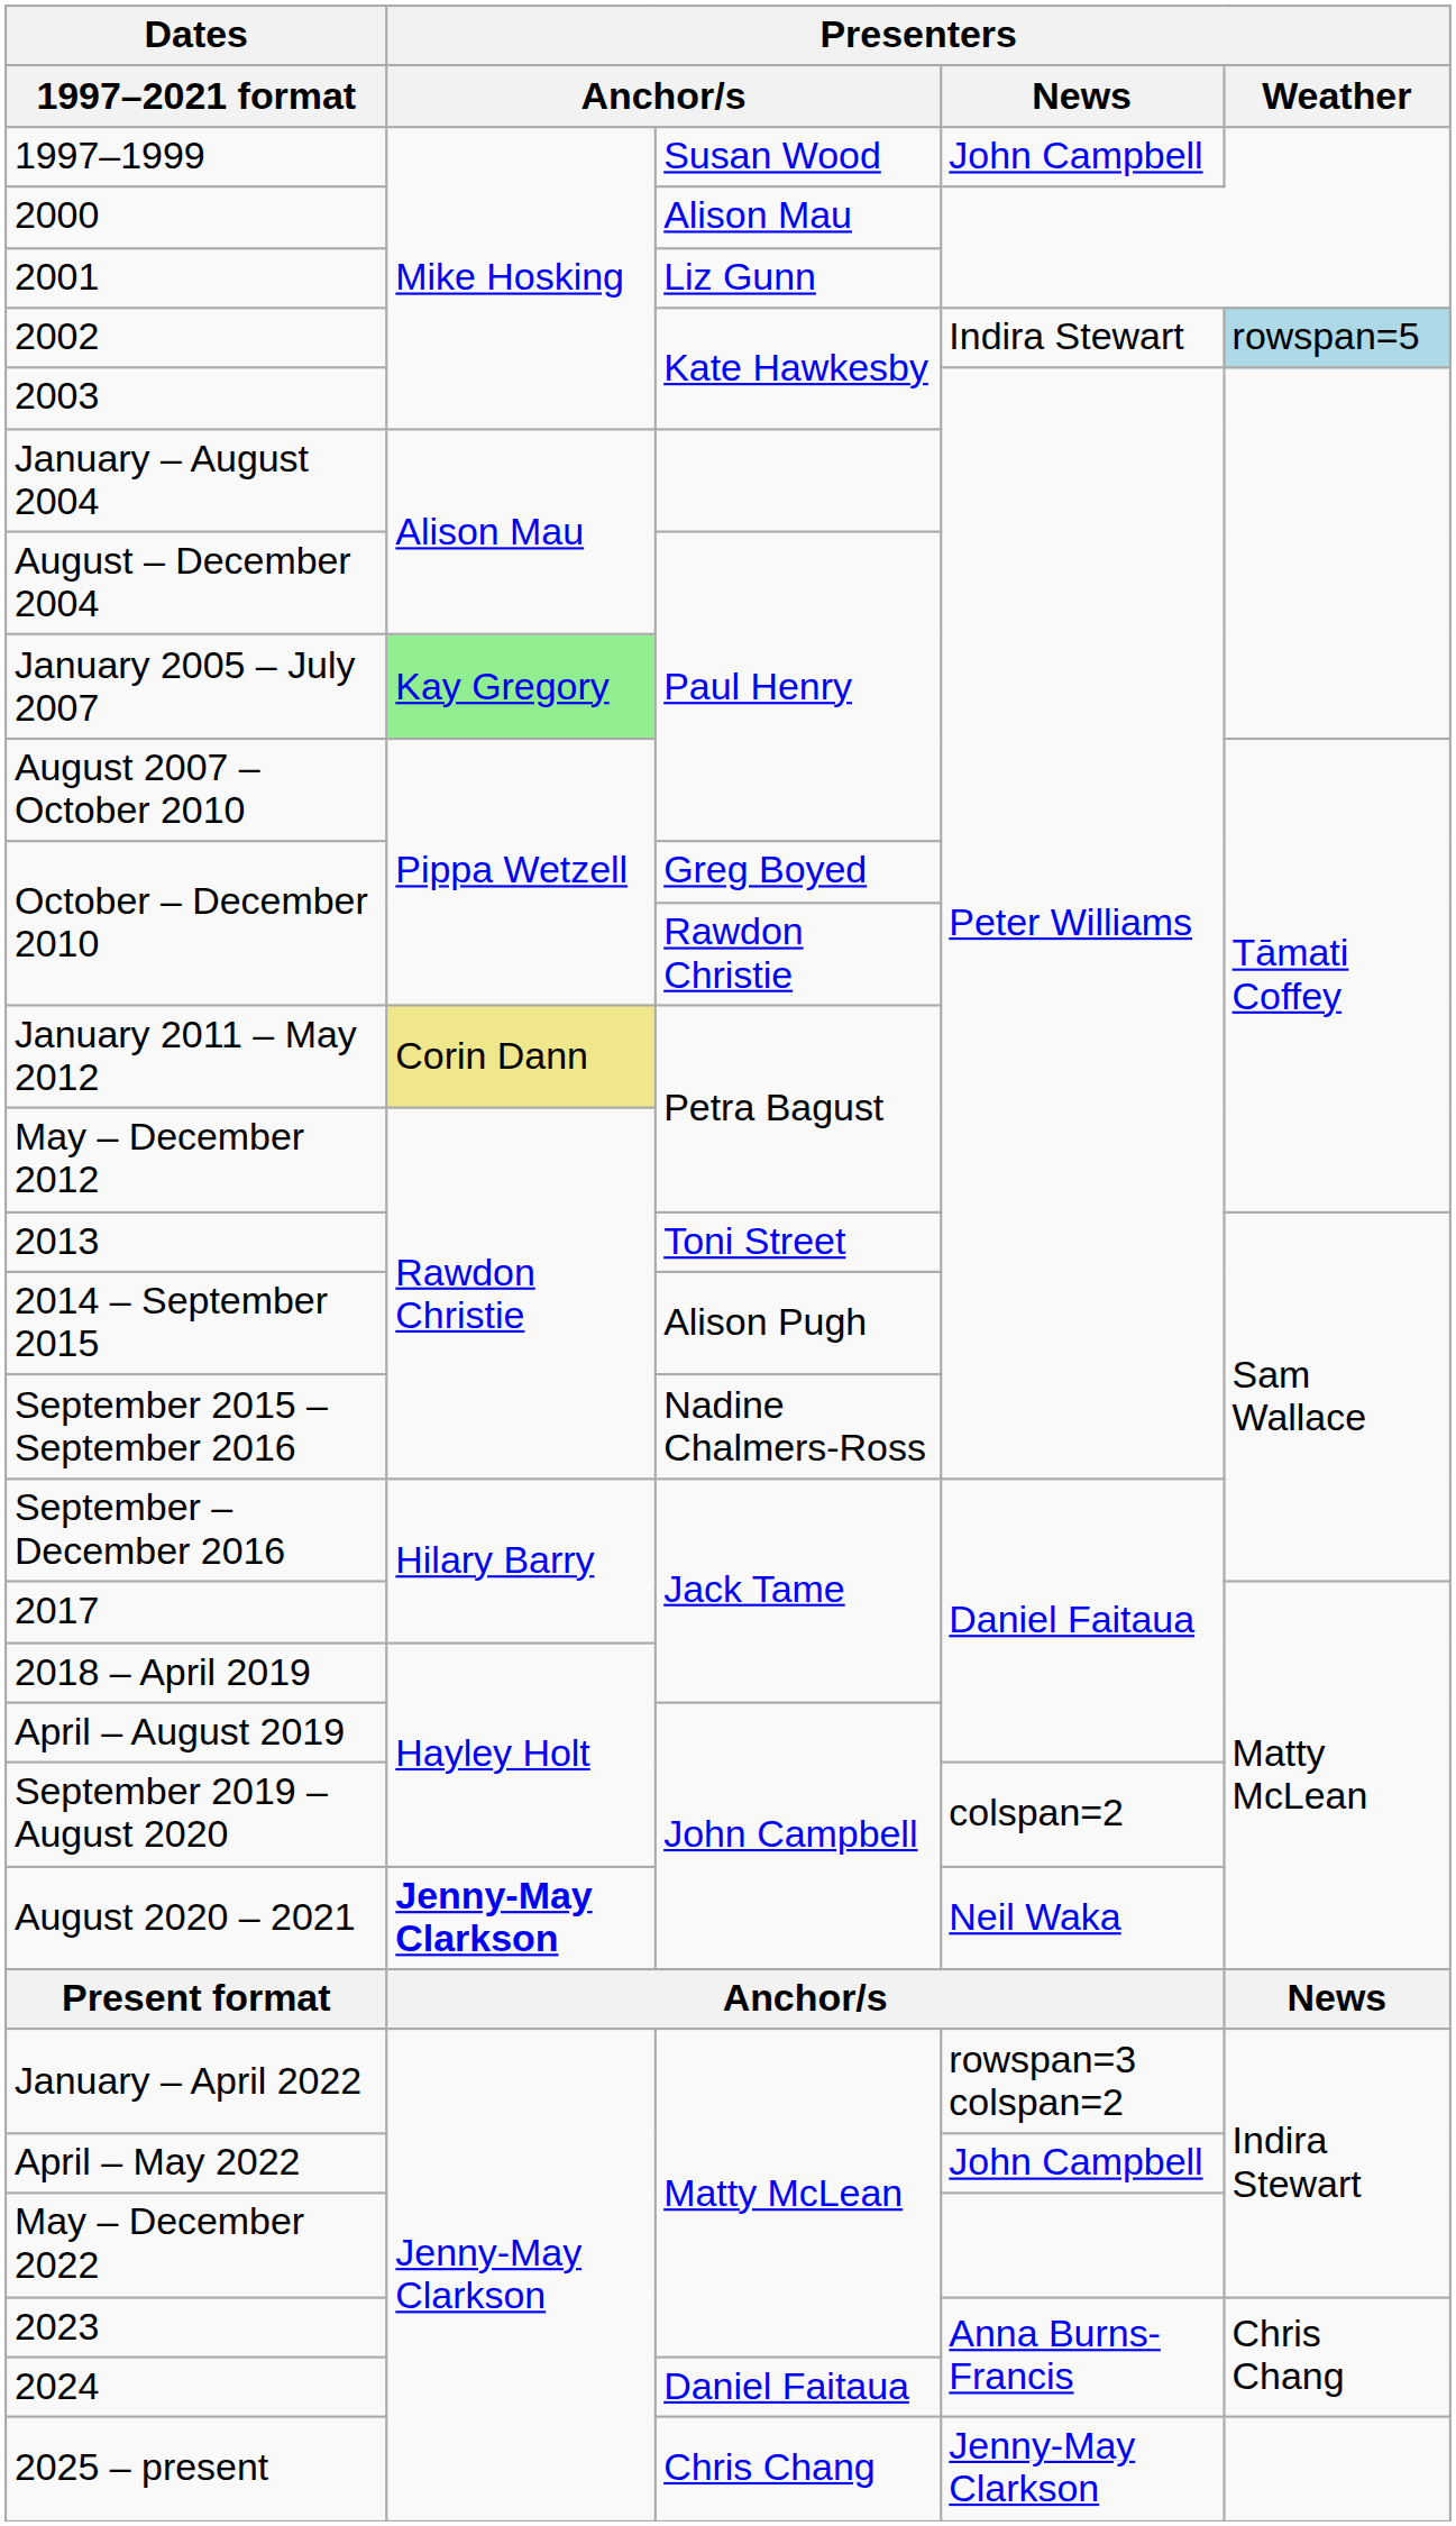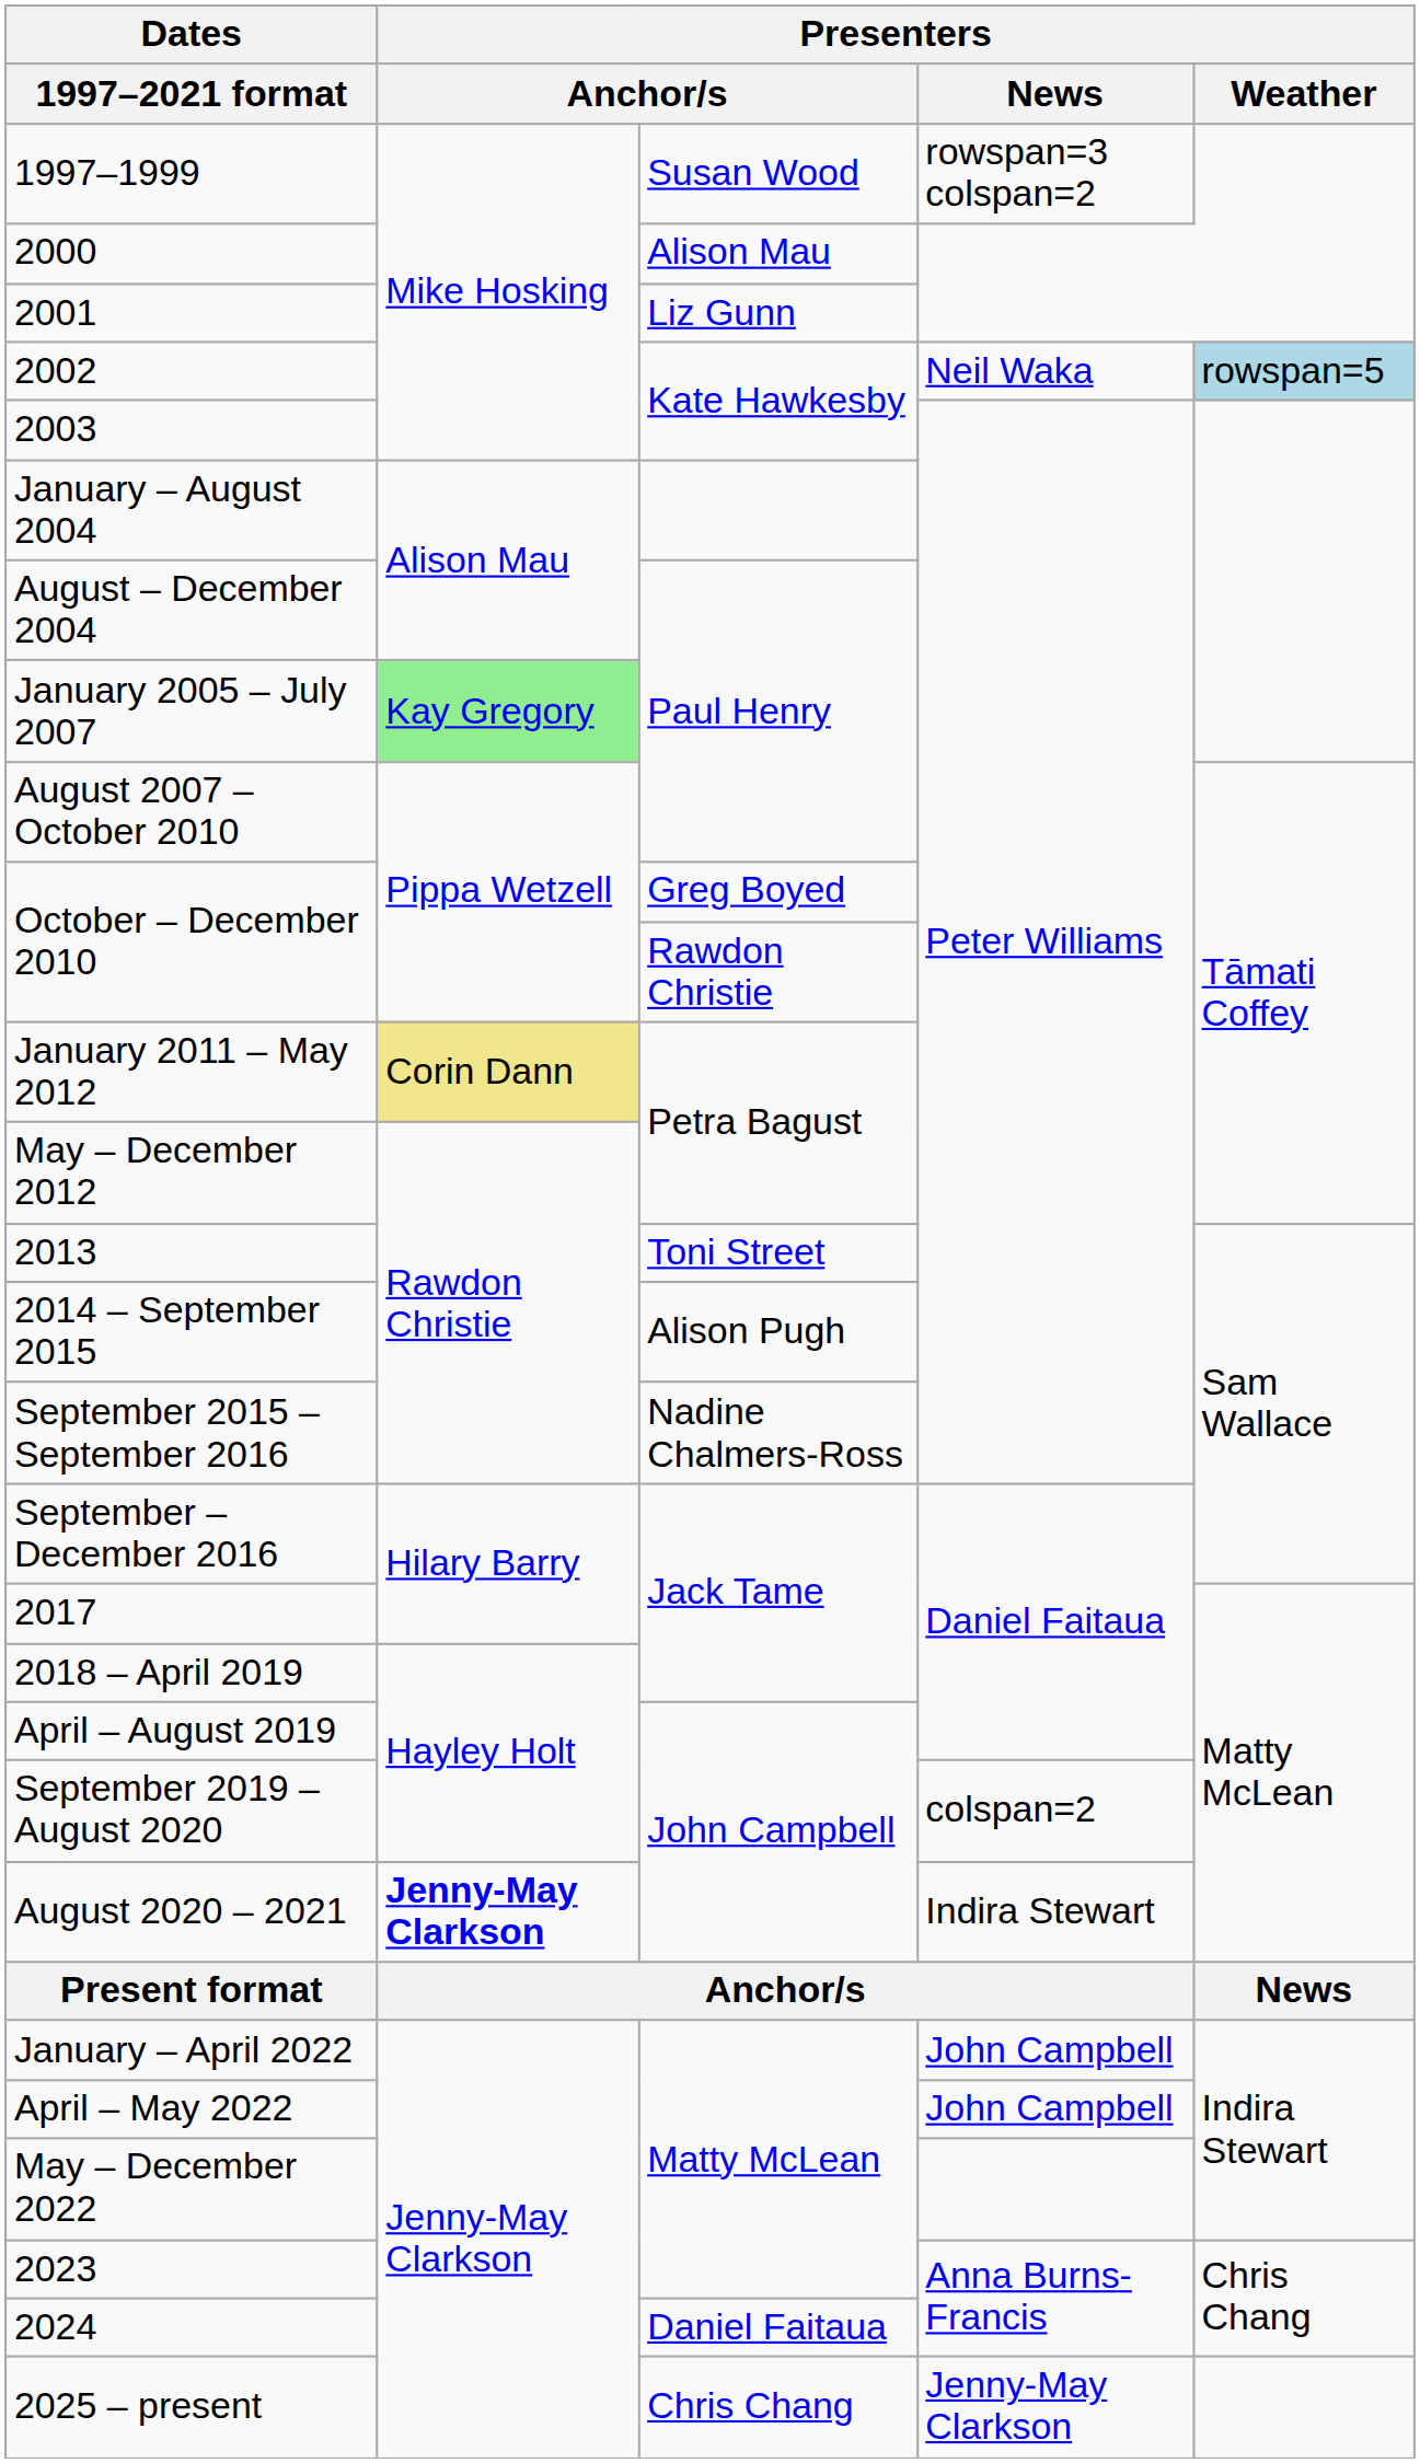1997–1999 | Presenters / News: John Campbell -> rowspan=3 colspan=2
2002 | Presenters / News: Indira Stewart -> Neil Waka
August 2020 – 2021 | Presenters / News: Neil Waka -> Indira Stewart
January – April 2022 | Presenters / News: rowspan=3 colspan=2 -> John Campbell
